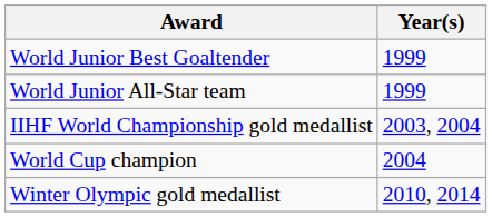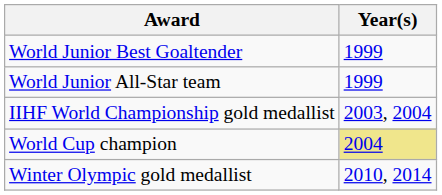World Cup champion | Year(s): no background -> khaki background
